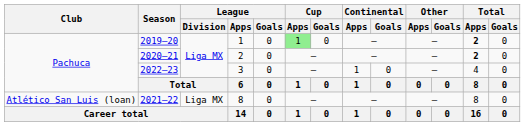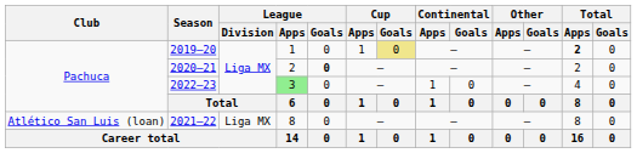2019–20 | Cup / Apps: lightgreen background -> no background
2019–20 | Cup / Goals: no background -> khaki background
2020–21 | League / Goals: normal -> bold
2020–21 | Total / Apps: bold -> normal
2022–23 | League / Apps: no background -> lightgreen background
